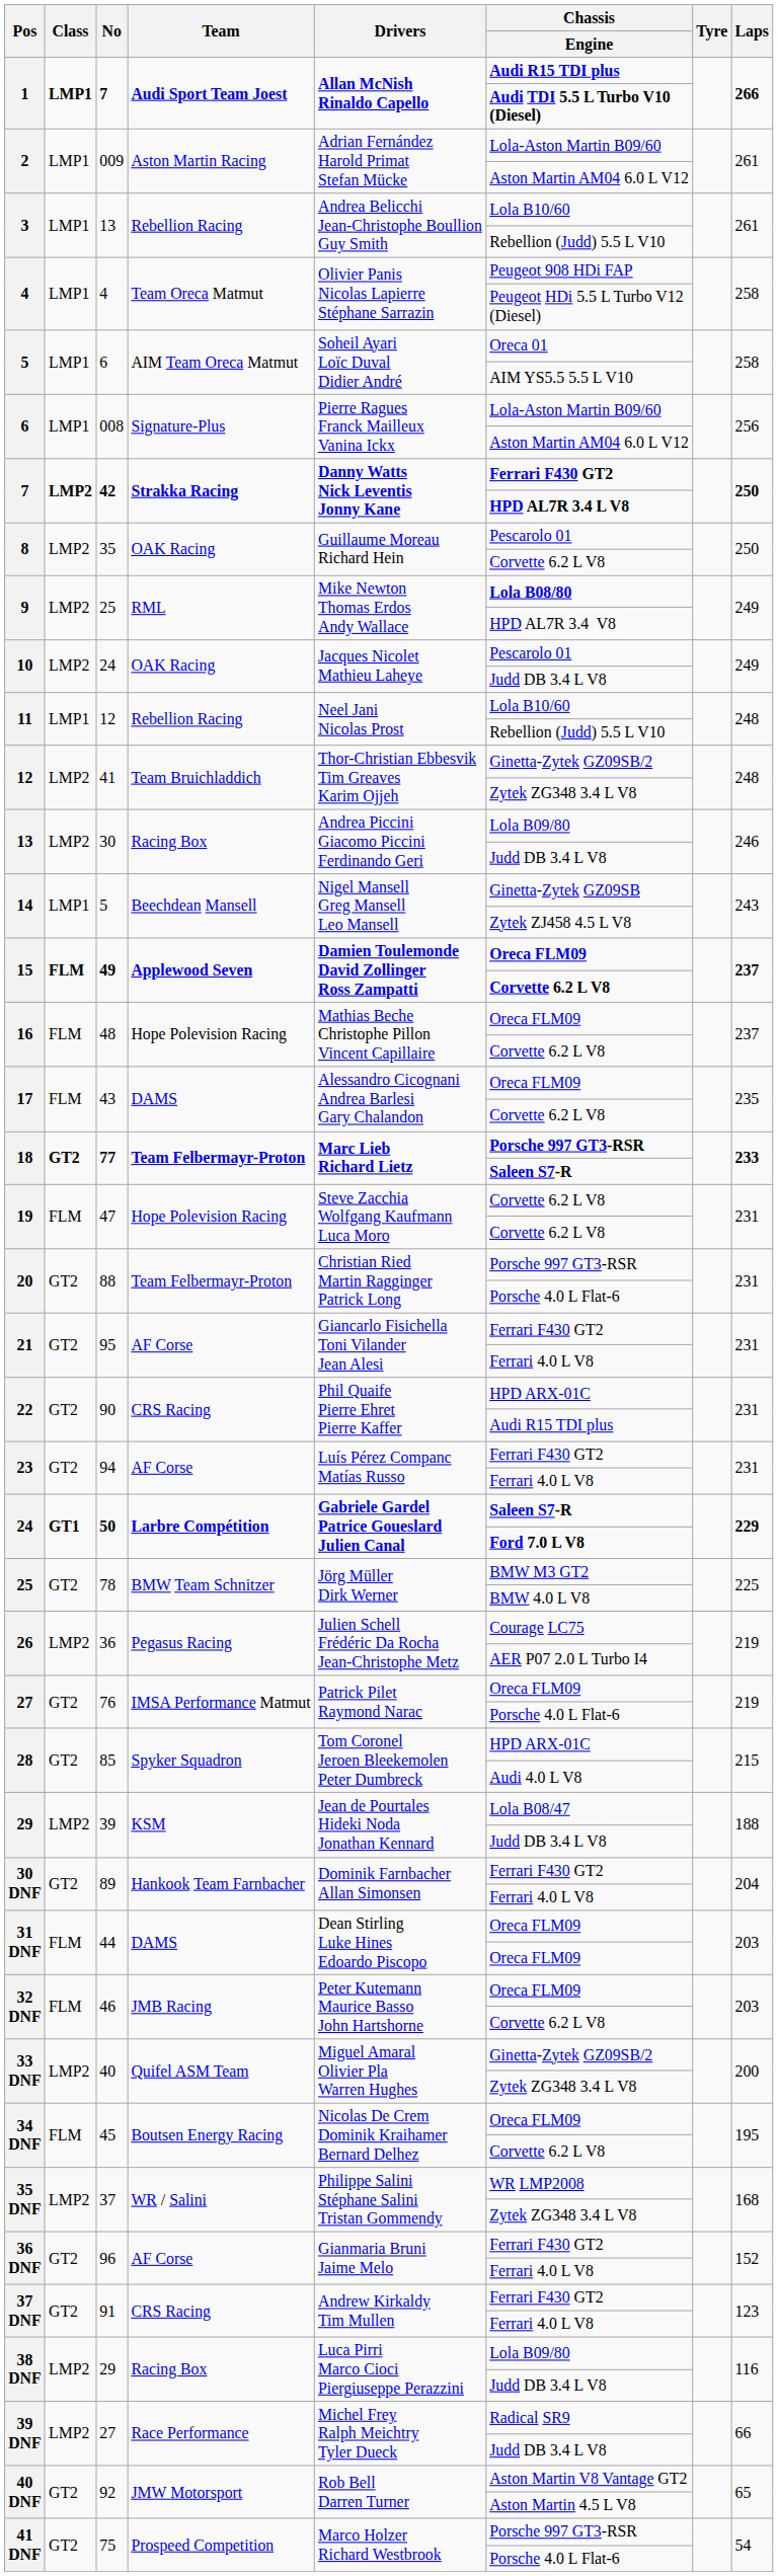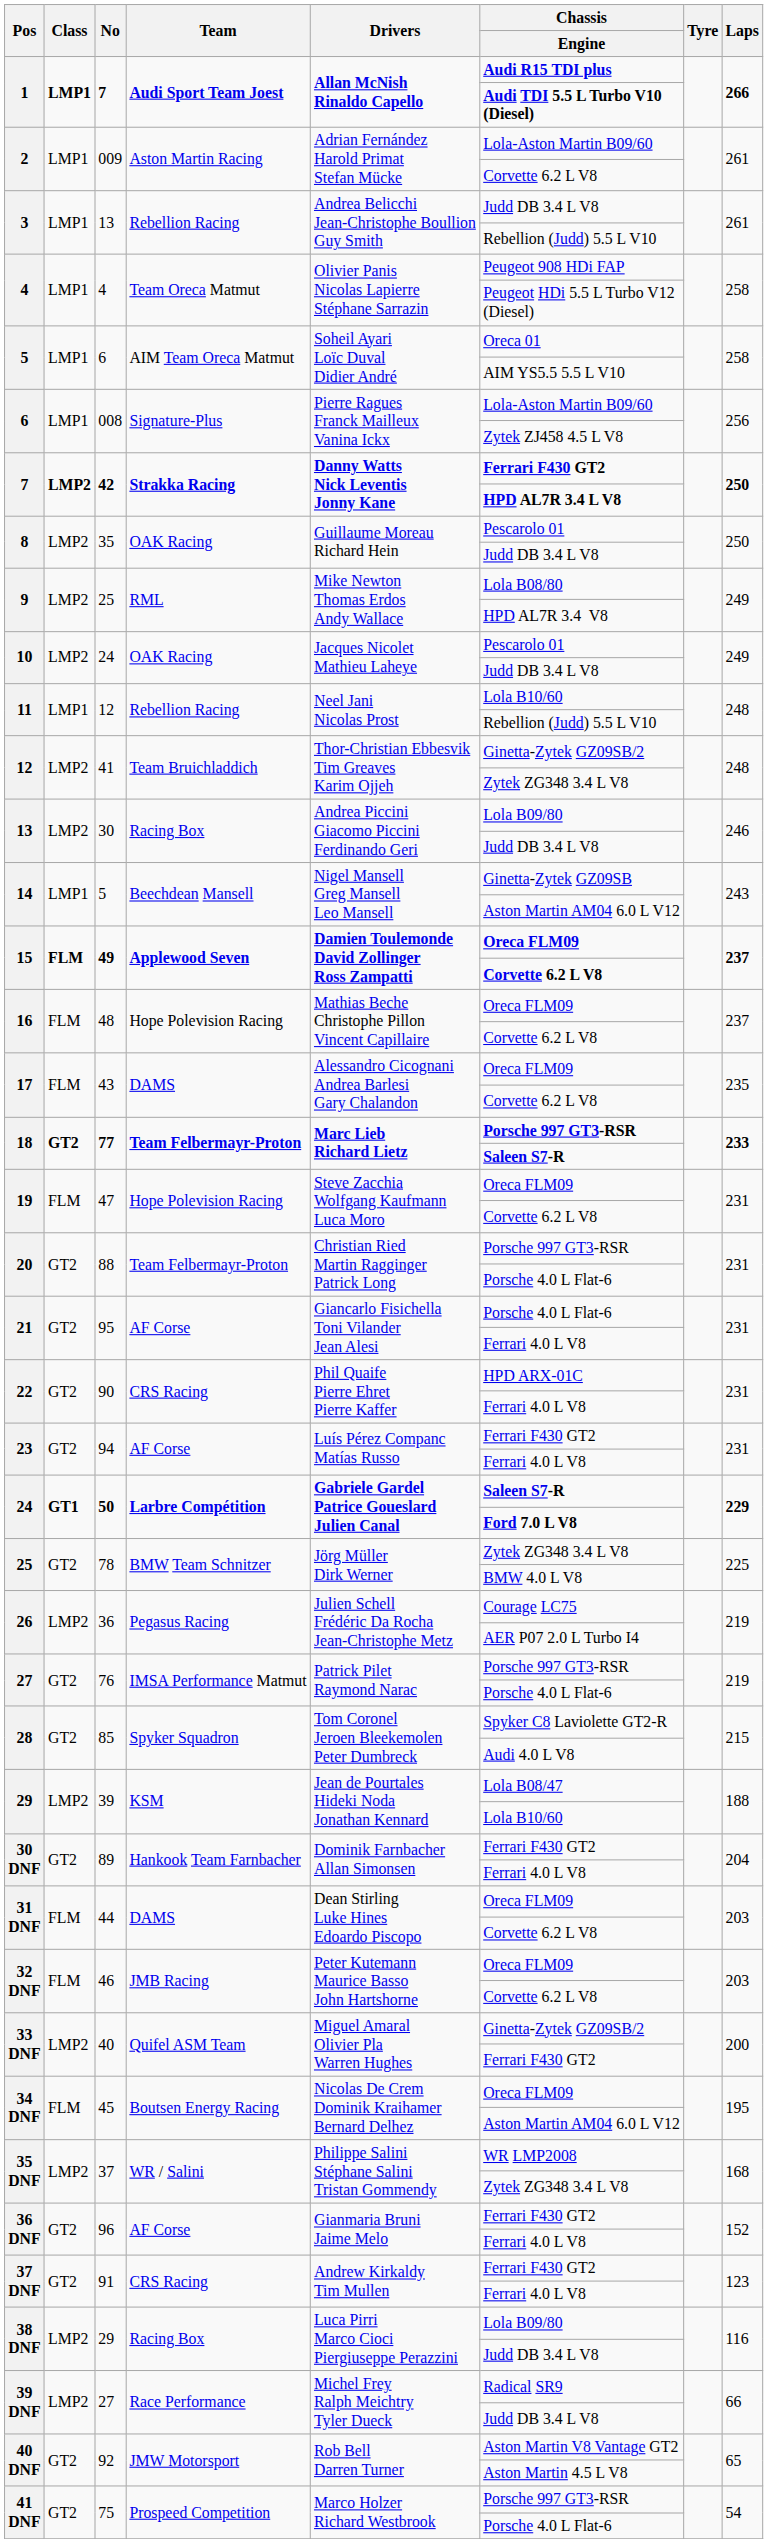row 6 | Chassis / Engine: Aston Martin AM04 6.0 L V12 -> Corvette 6.2 L V8
row 7 | Chassis / Engine: Lola B10/60 -> Judd DB 3.4 L V8
row 14 | Chassis / Engine: Aston Martin AM04 6.0 L V12 -> Zytek ZJ458 4.5 L V8
row 18 | Chassis / Engine: Corvette 6.2 L V8 -> Judd DB 3.4 L V8
row 19 | Chassis / Engine: bold -> normal
row 30 | Chassis / Engine: Zytek ZJ458 4.5 L V8 -> Aston Martin AM04 6.0 L V12
row 39 | Chassis / Engine: Corvette 6.2 L V8 -> Oreca FLM09
row 43 | Chassis / Engine: Ferrari F430 GT2 -> Porsche 4.0 L Flat-6
row 46 | Chassis / Engine: Audi R15 TDI plus -> Ferrari 4.0 L V8
row 51 | Chassis / Engine: BMW M3 GT2 -> Zytek ZG348 3.4 L V8
row 55 | Chassis / Engine: Oreca FLM09 -> Porsche 997 GT3-RSR
row 57 | Chassis / Engine: HPD ARX-01C -> Spyker C8 Laviolette GT2-R
row 60 | Chassis / Engine: Judd DB 3.4 L V8 -> Lola B10/60
row 64 | Chassis / Engine: Oreca FLM09 -> Corvette 6.2 L V8
row 68 | Chassis / Engine: Zytek ZG348 3.4 L V8 -> Ferrari F430 GT2
row 70 | Chassis / Engine: Corvette 6.2 L V8 -> Aston Martin AM04 6.0 L V12
